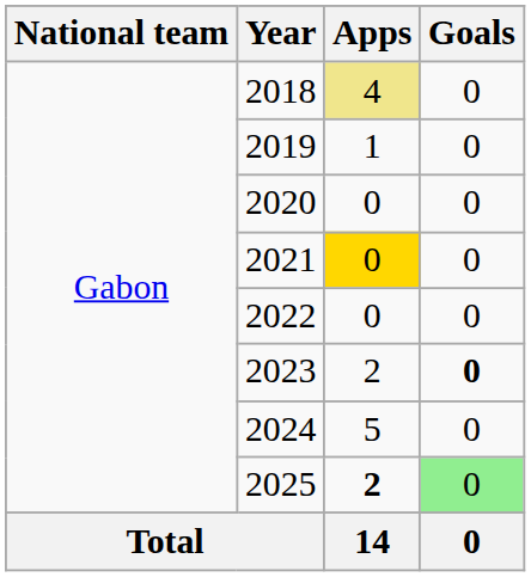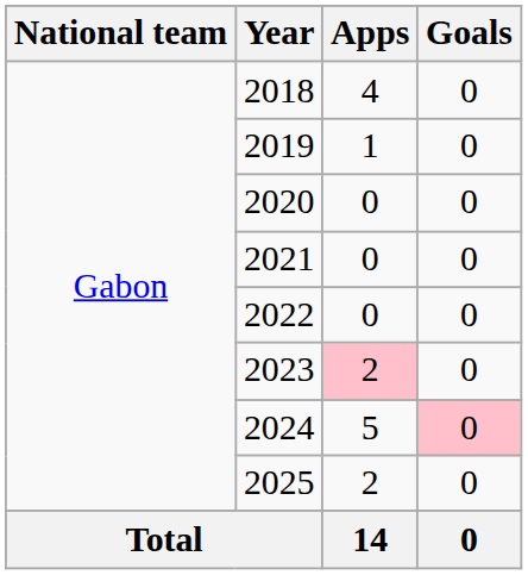2018 | Apps: khaki background -> no background
2021 | Apps: gold background -> no background
2023 | Apps: no background -> pink background
2023 | Goals: bold -> normal
2024 | Goals: no background -> pink background
2025 | Apps: bold -> normal
2025 | Goals: lightgreen background -> no background
